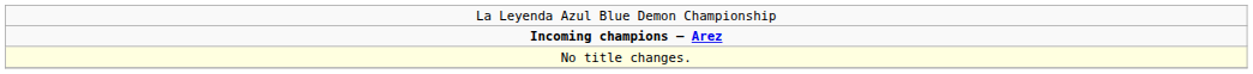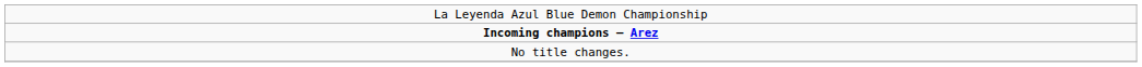No title changes. | column 1: lightyellow background -> no background
